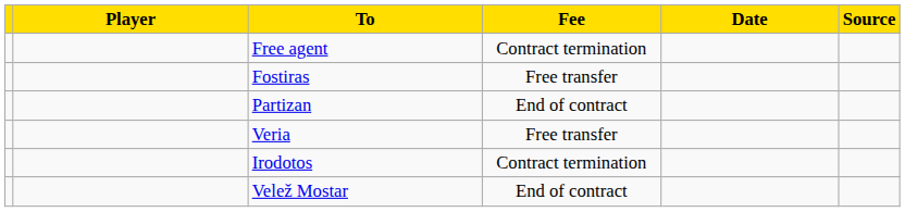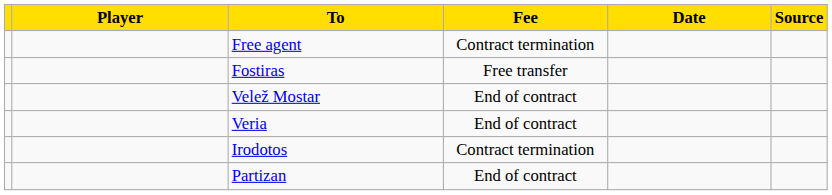rows swapped: Partizan <-> Velež Mostar
Veria | Fee: Free transfer -> End of contract
